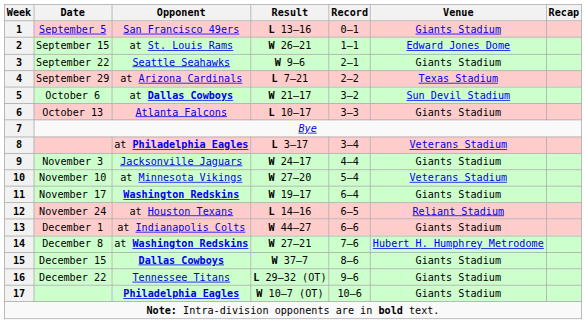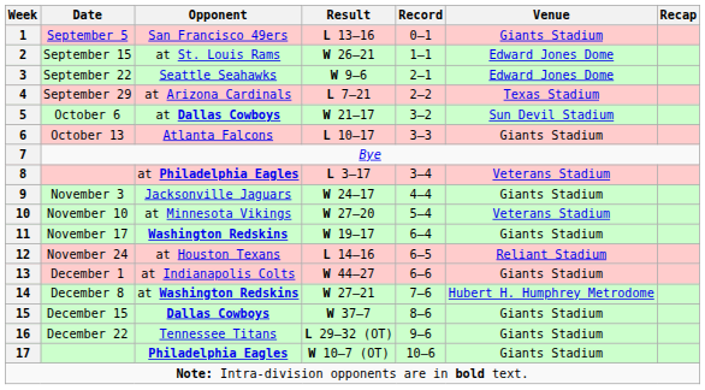3 | Venue: Giants Stadium -> Edward Jones Dome
